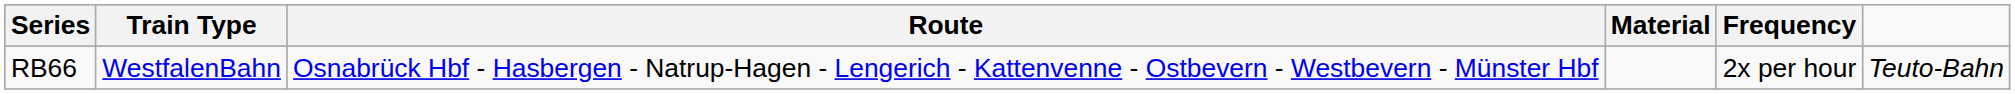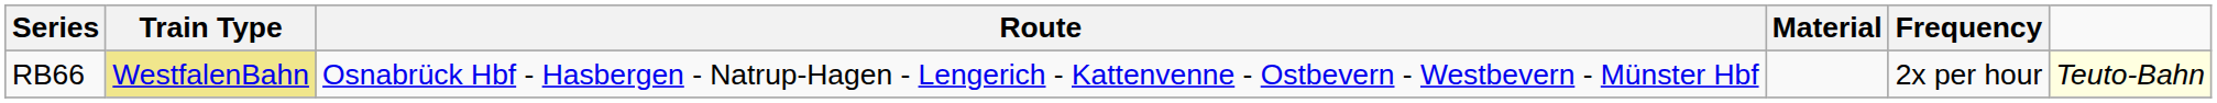RB66 | Train Type: no background -> khaki background
RB66 | column 6: no background -> lightyellow background
